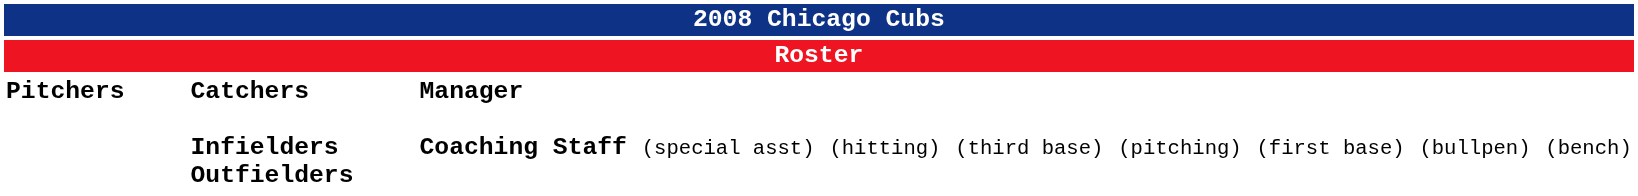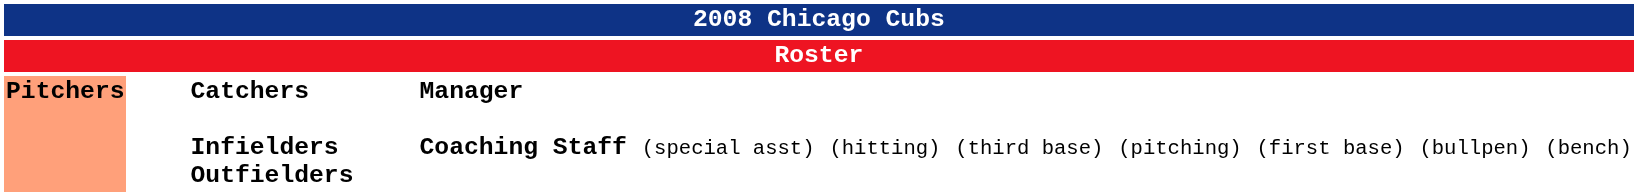Pitchers | column 1: no background -> lightsalmon background
